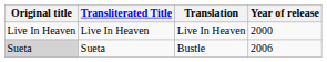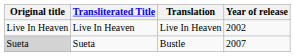row 2 | Year of release: 2000 -> 2002
row 3 | Year of release: 2006 -> 2007
